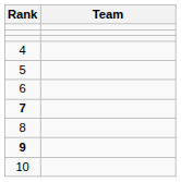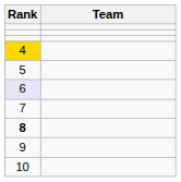row 5 | Rank: no background -> gold background
row 7 | Rank: no background -> lavender background
row 8 | Rank: bold -> normal
row 9 | Rank: normal -> bold
row 10 | Rank: bold -> normal
